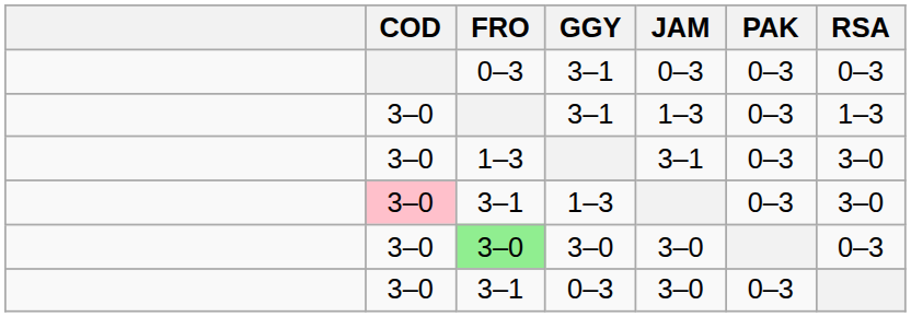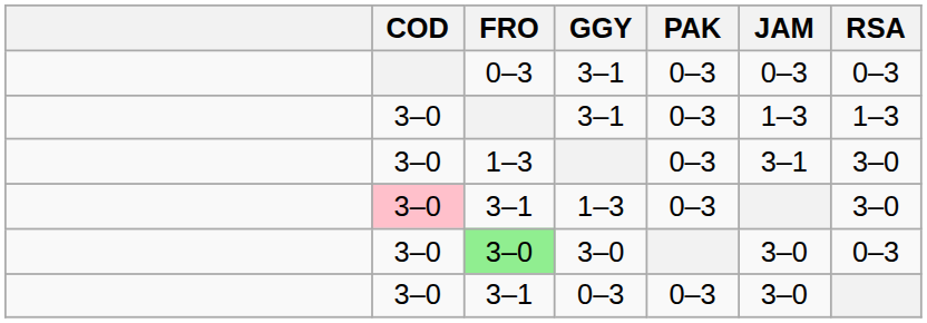columns swapped: JAM <-> PAK
